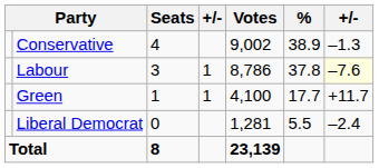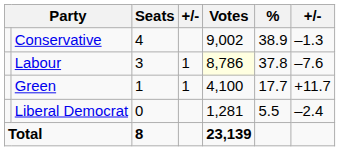Labour | Votes: no background -> lightyellow background
Labour | column 7: lightyellow background -> no background
